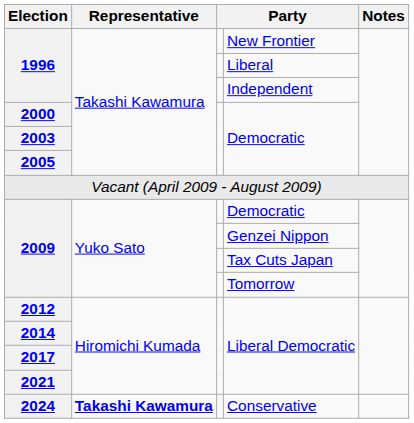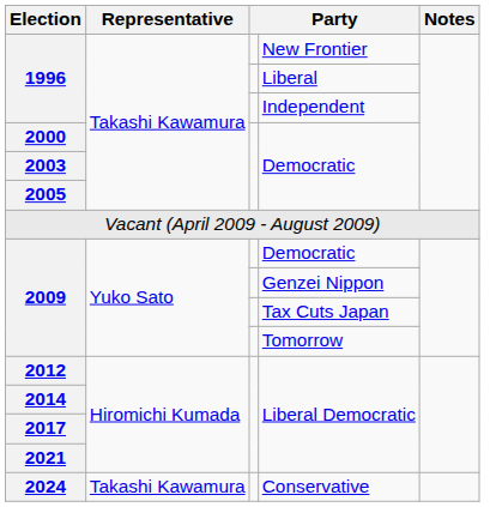Conservative | Representative: bold -> normal
